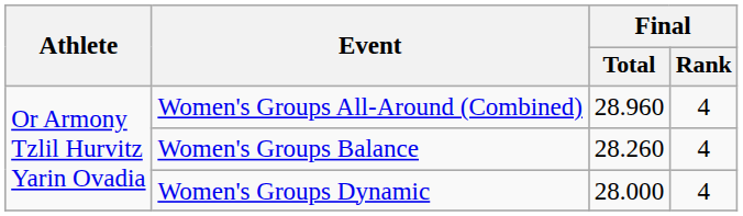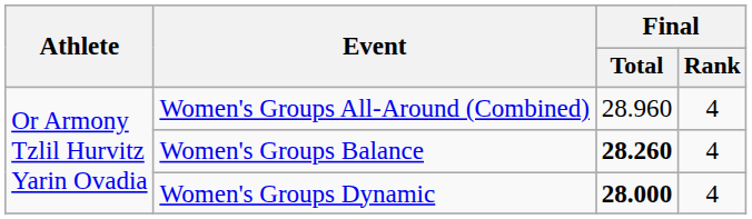Women's Groups Balance | Final / Total: normal -> bold
Women's Groups Dynamic | Final / Total: normal -> bold
